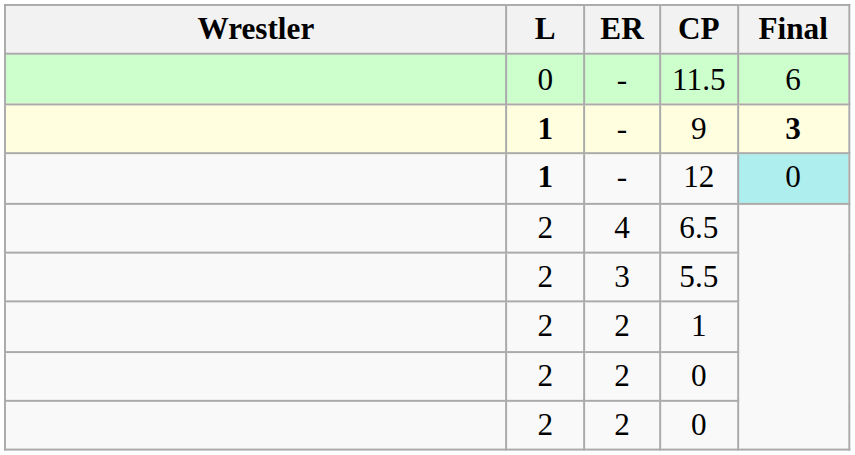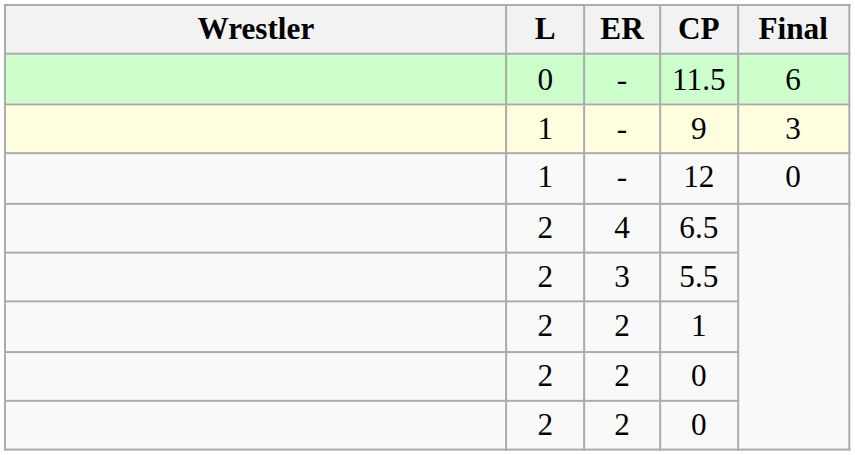9 | L: bold -> normal
9 | Final: bold -> normal
12 | L: bold -> normal
12 | Final: paleturquoise background -> no background
